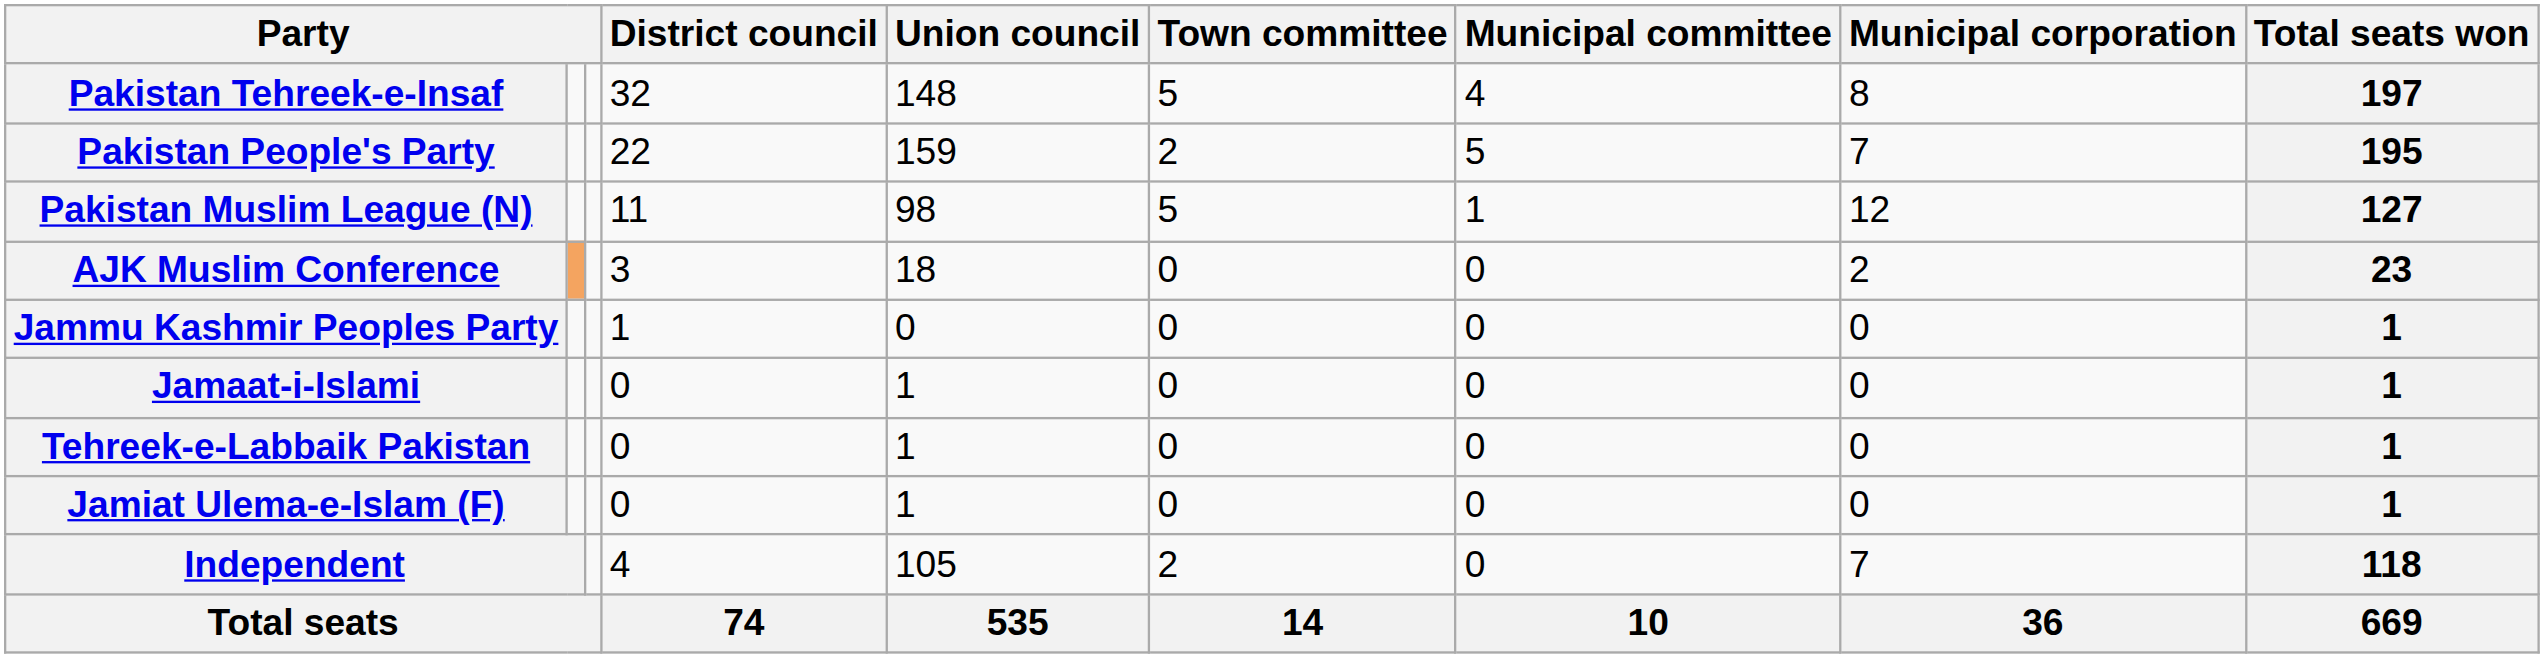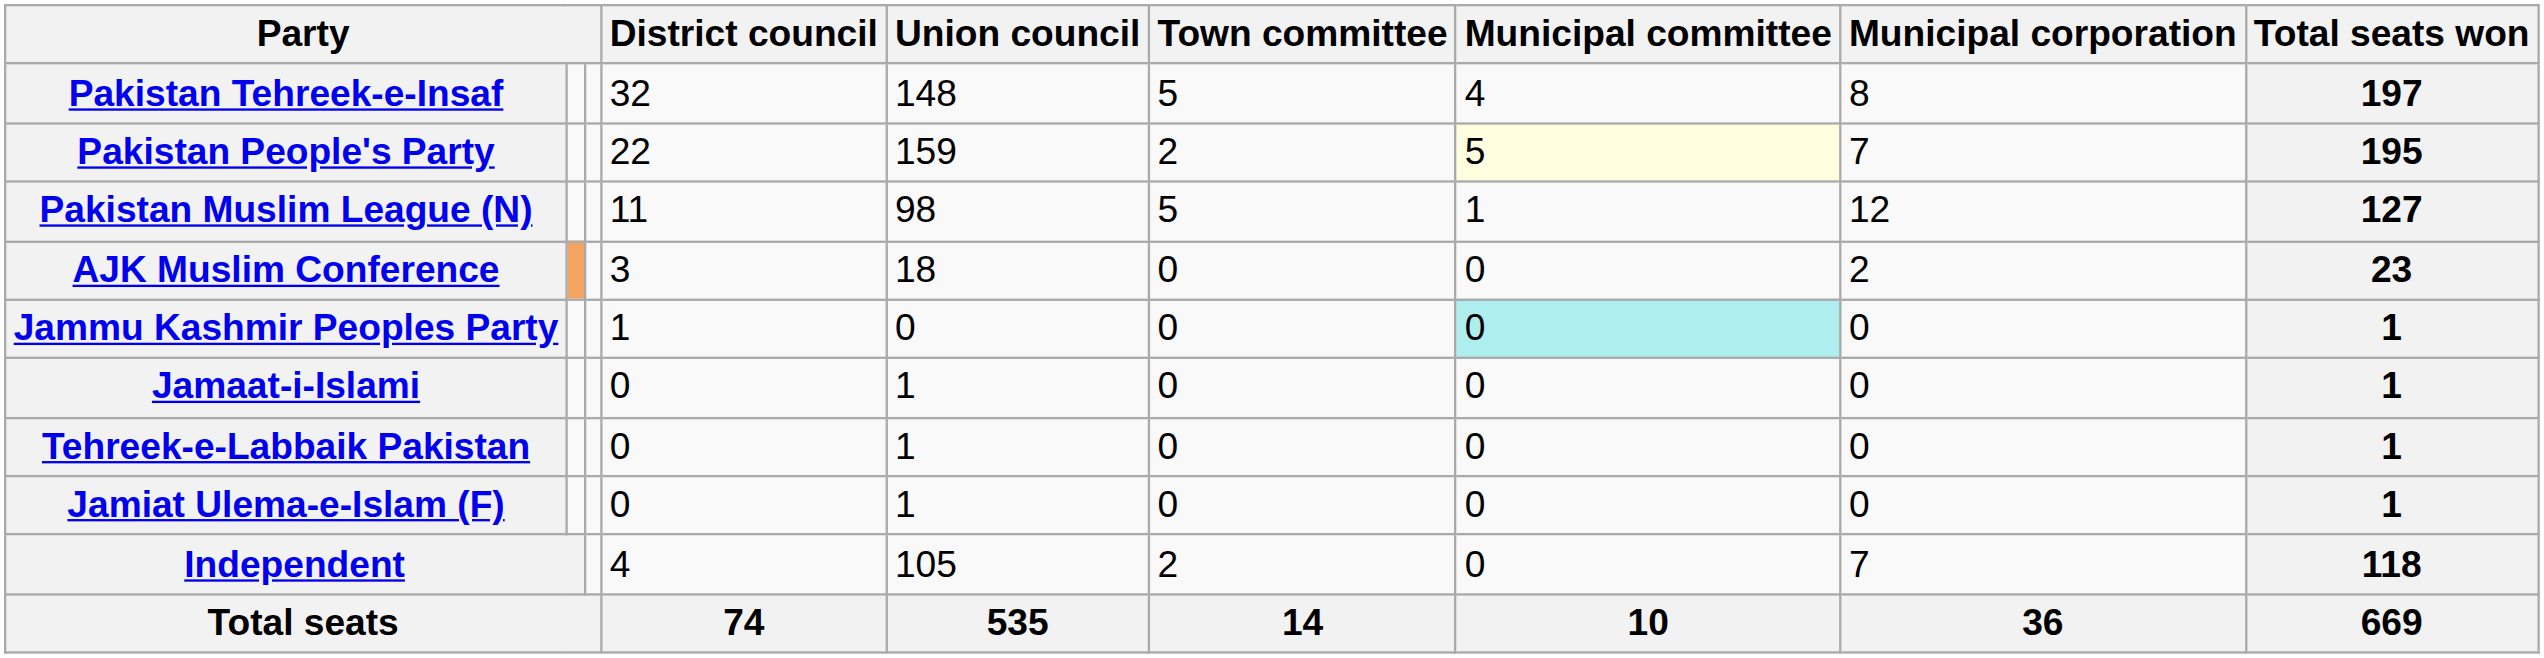Pakistan People's Party | Municipal committee: no background -> lightyellow background
Jammu Kashmir Peoples Party | Municipal committee: no background -> paleturquoise background
